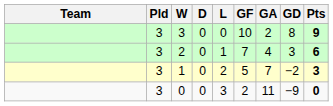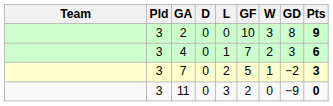columns swapped: W <-> GA
